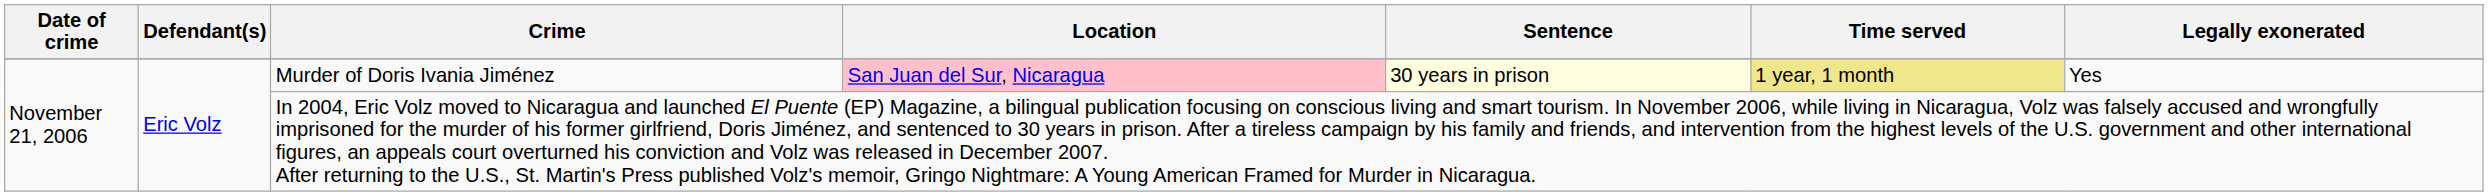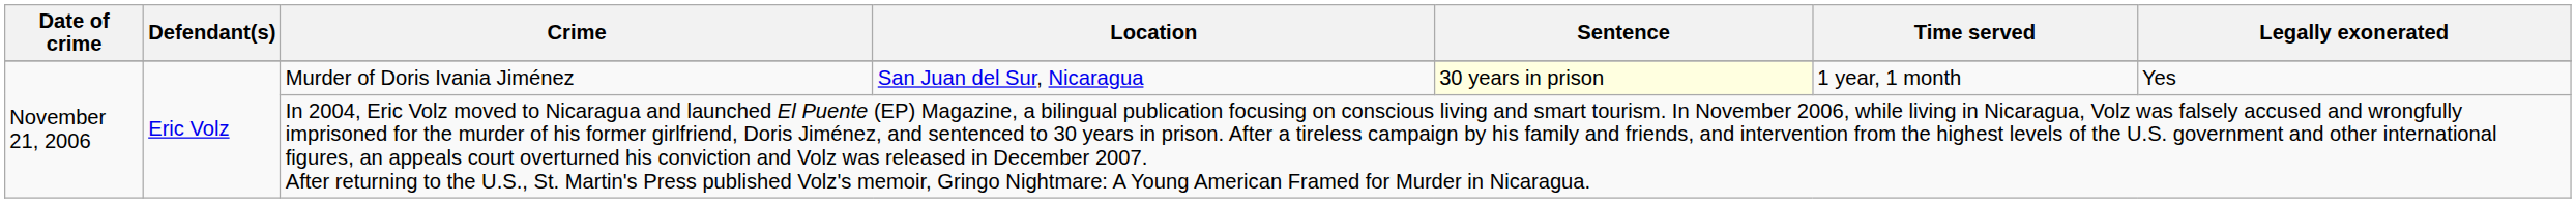Murder of Doris Ivania Jiménez | Location: pink background -> no background
Murder of Doris Ivania Jiménez | Time served: khaki background -> no background
